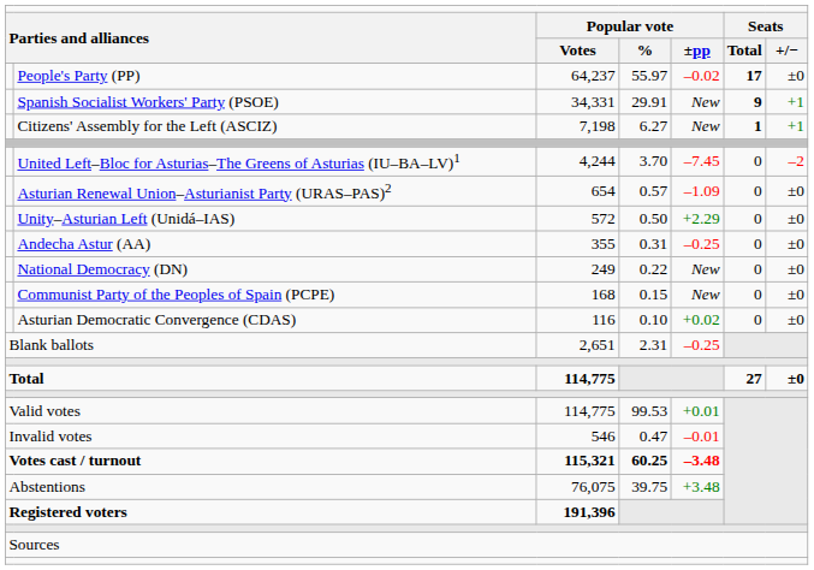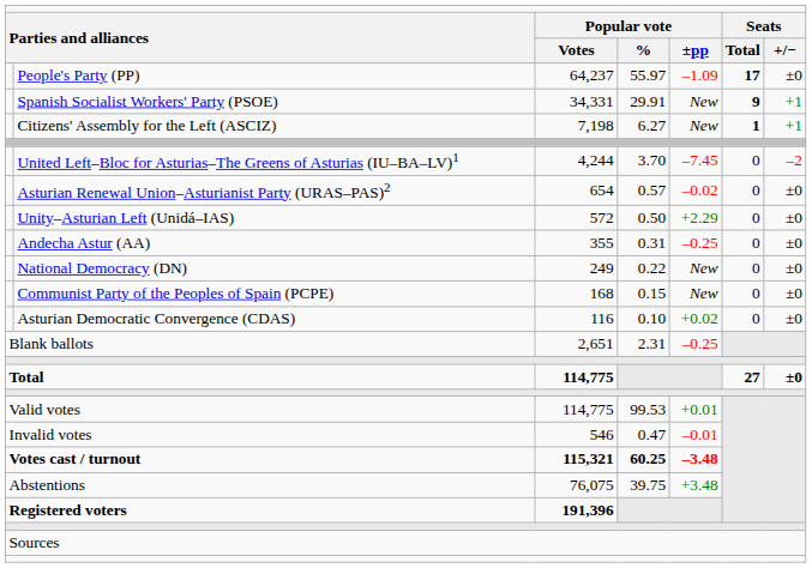People's Party (PP) | column 5: –0.02 -> –1.09
Asturian Renewal Union–Asturianist Party (URAS–PAS)2 | column 5: –1.09 -> –0.02
